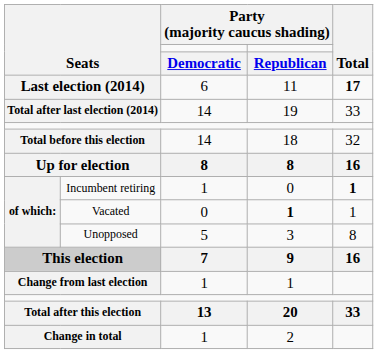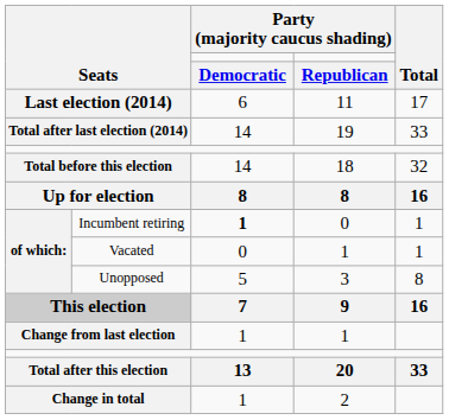Last election (2014) | Total: bold -> normal
Incumbent retiring | column 3: normal -> bold
Incumbent retiring | Total: bold -> normal
Vacated | column 4: bold -> normal
